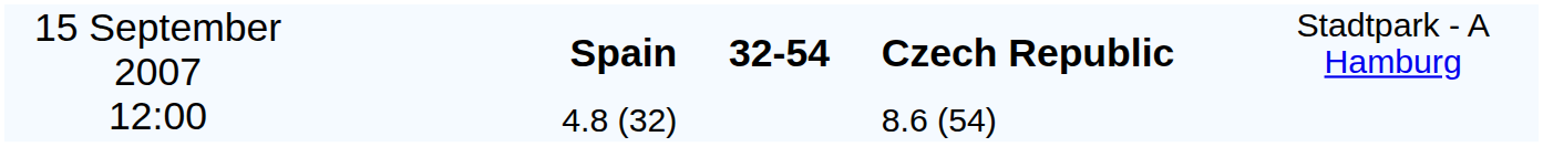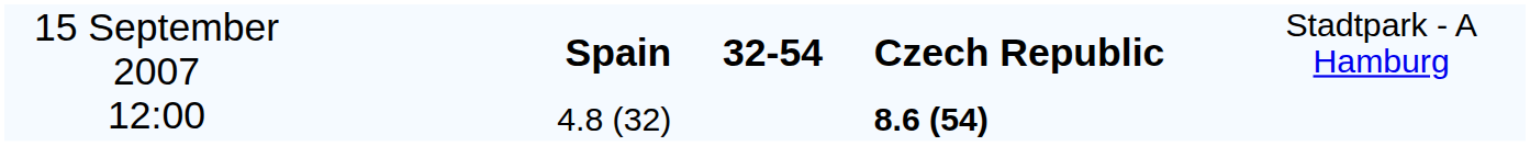4.8 (32) | column 4: normal -> bold
